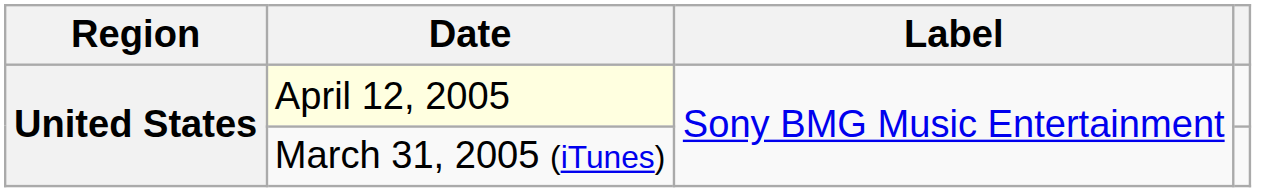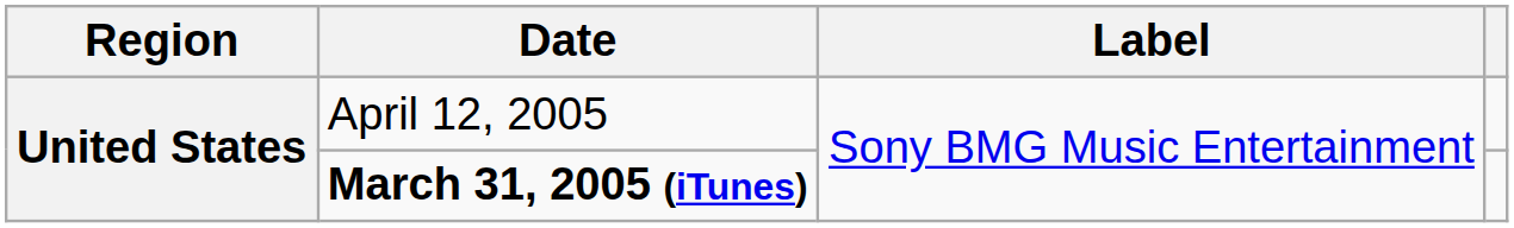April 12, 2005 | Date: lightyellow background -> no background
March 31, 2005 (iTunes) | Date: normal -> bold
